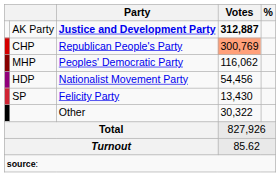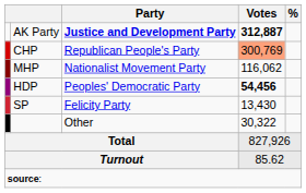MHP | Party: Peoples' Democratic Party -> Nationalist Movement Party
HDP | Party: Nationalist Movement Party -> Peoples' Democratic Party
HDP | Votes: normal -> bold
